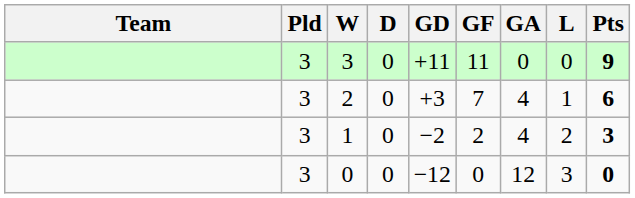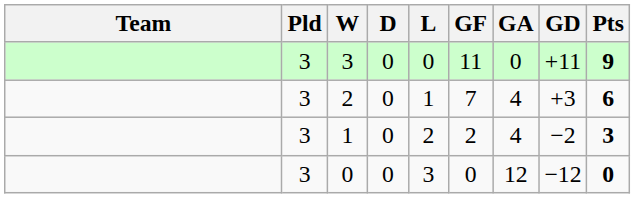columns swapped: L <-> GD
